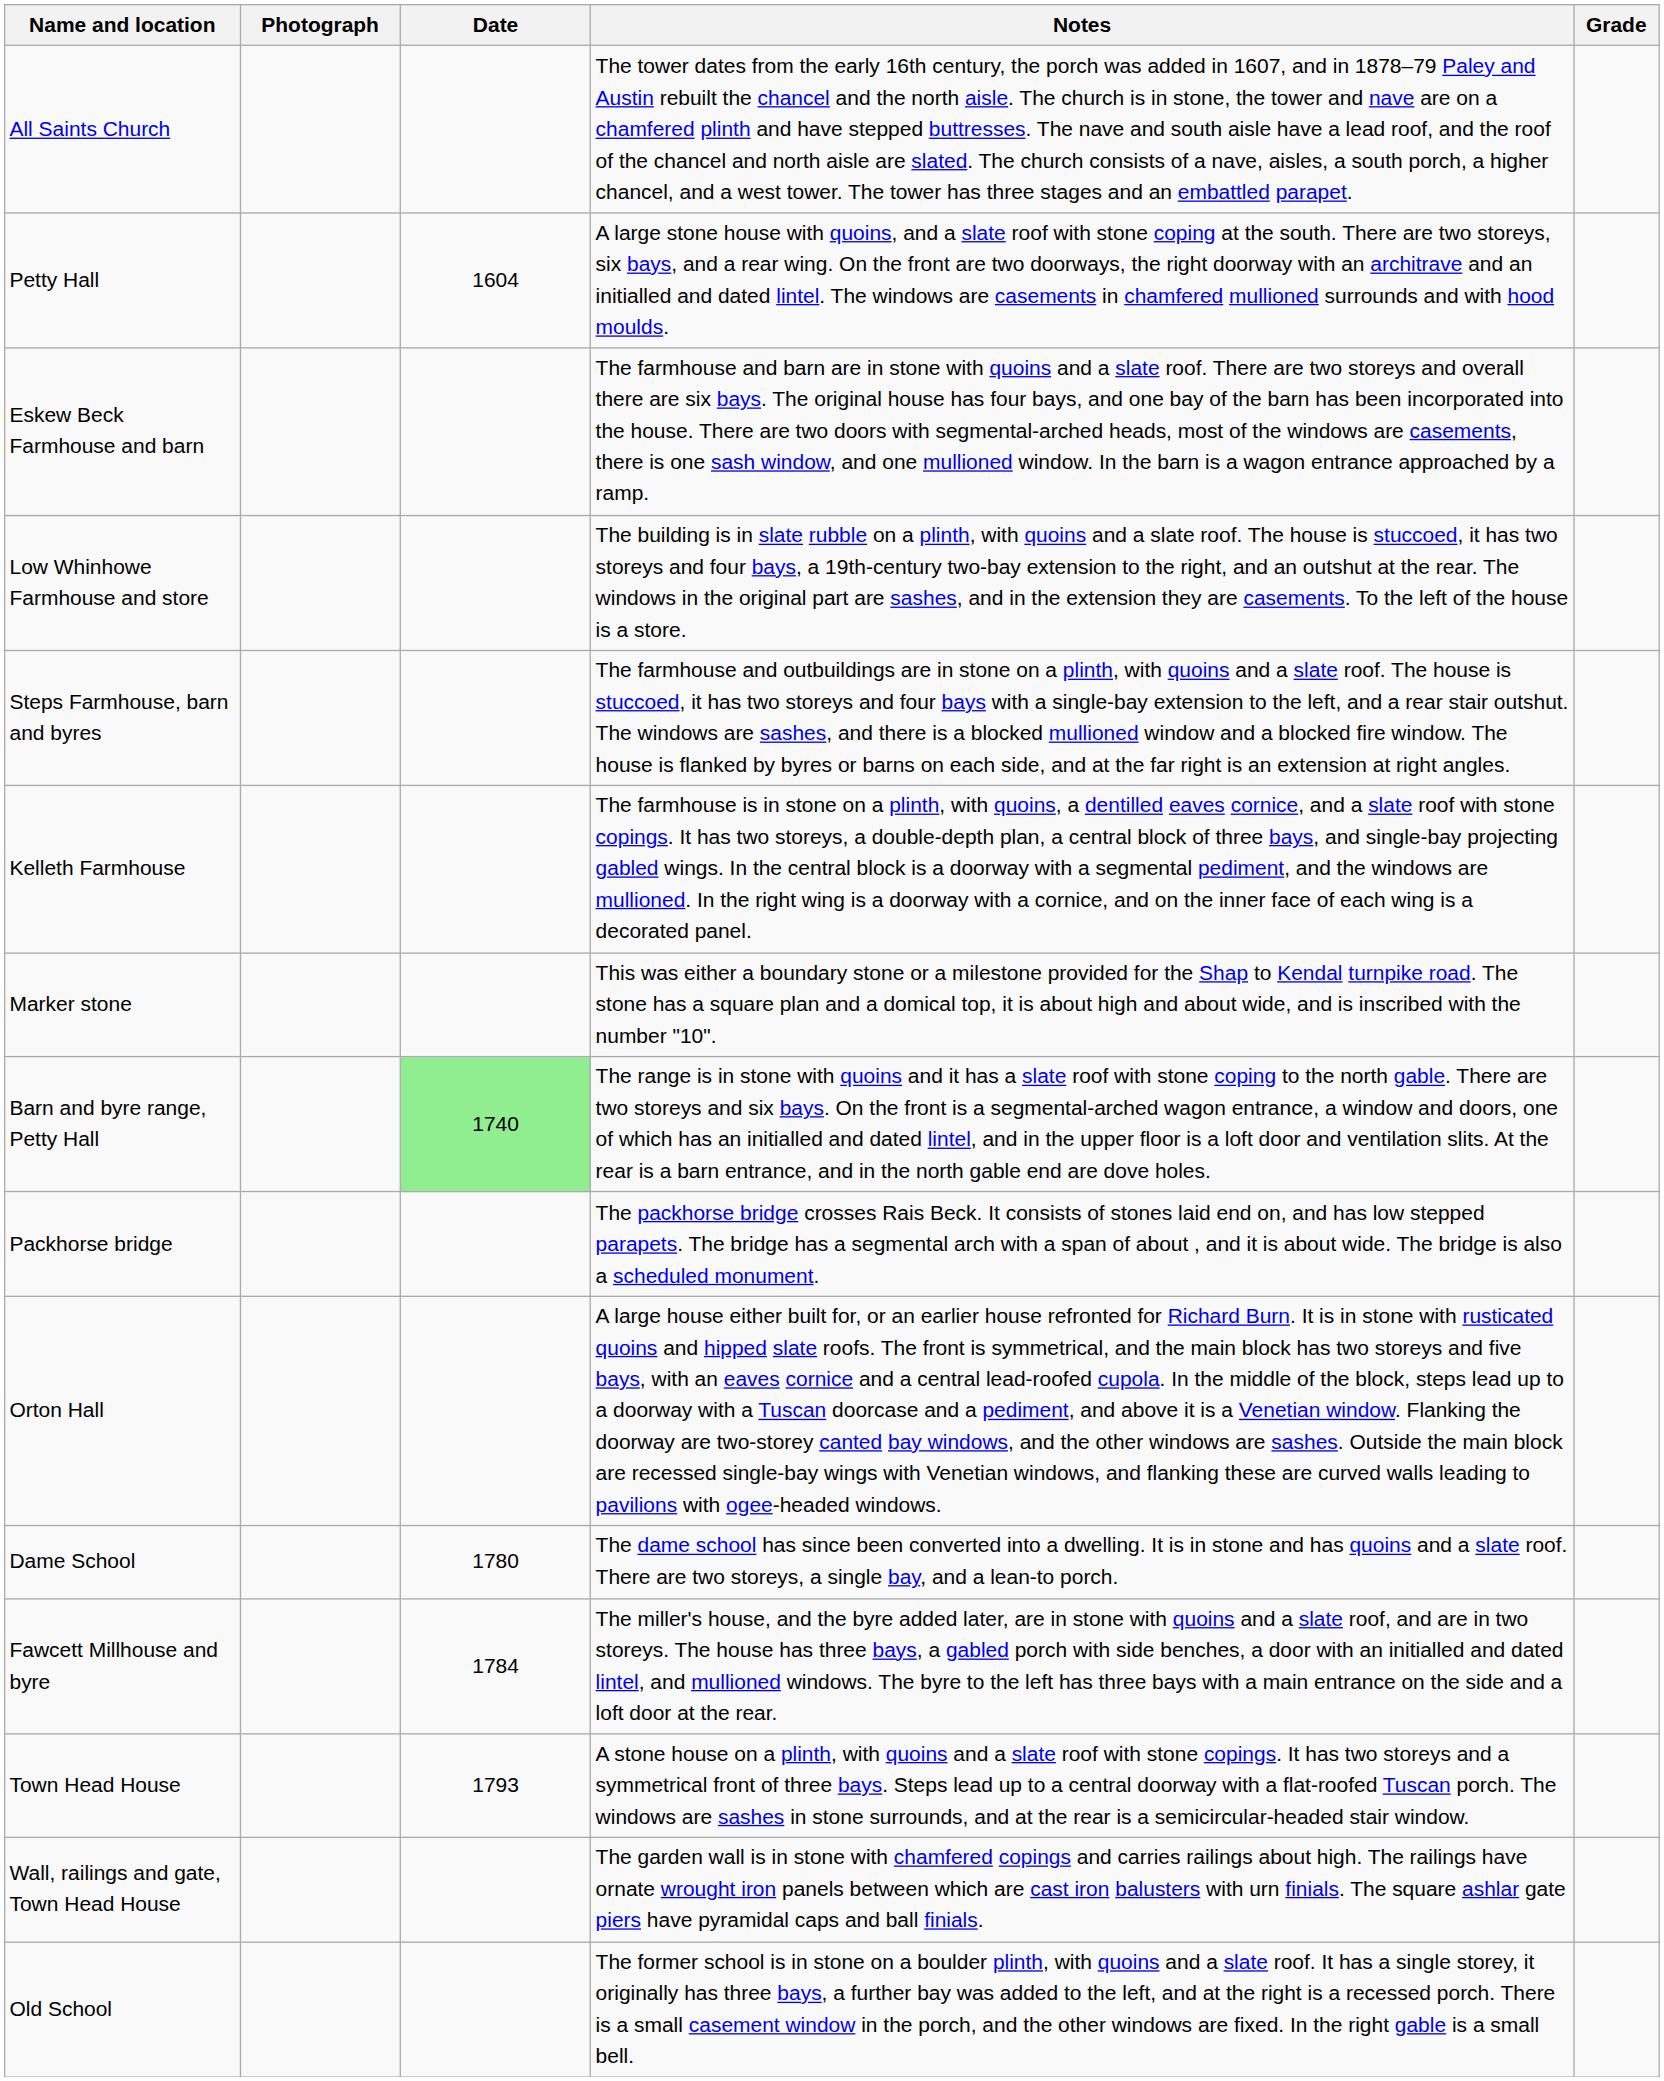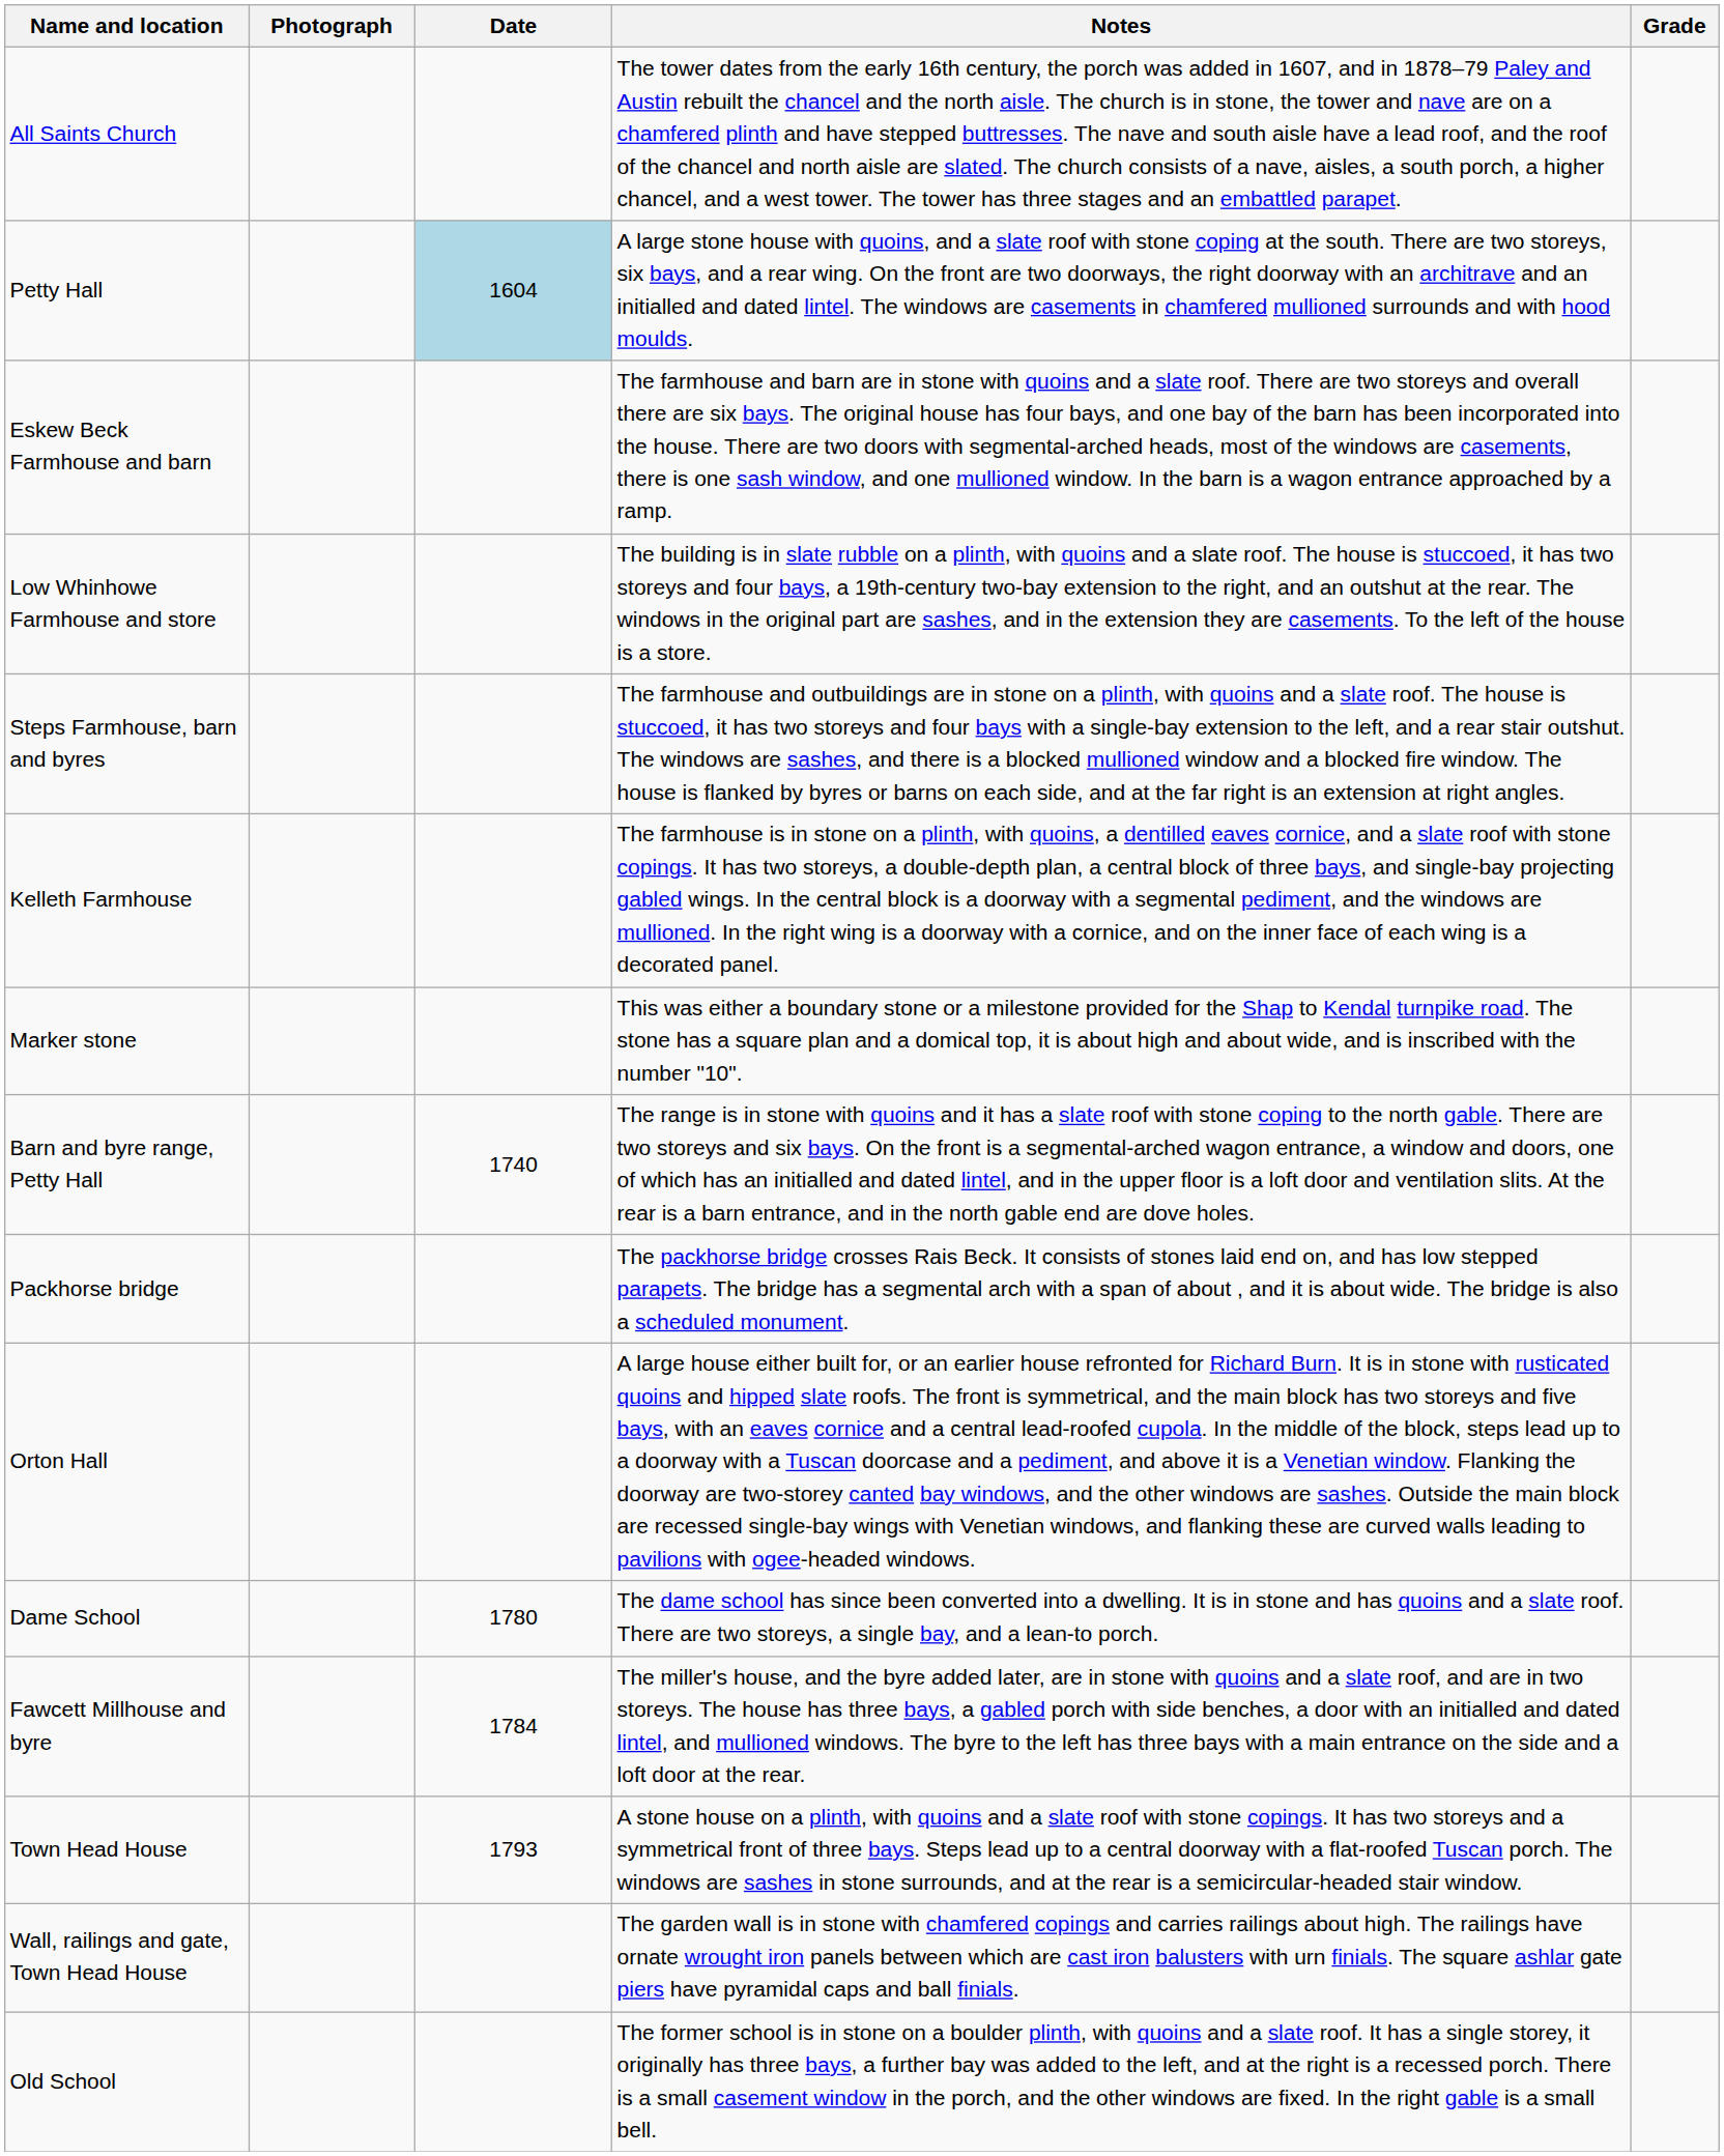Petty Hall | Date: no background -> lightblue background
Barn and byre range, Petty Hall | Date: lightgreen background -> no background
